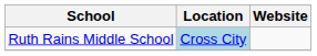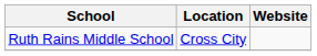Ruth Rains Middle School | Location: lightblue background -> no background
